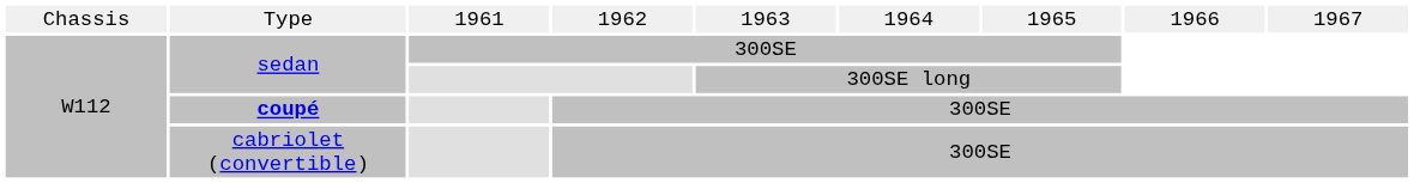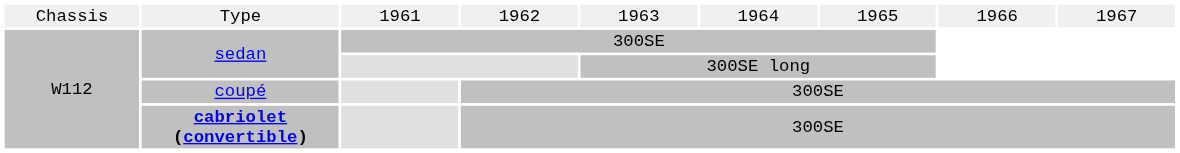coupé | column 2: bold -> normal
cabriolet (convertible) | column 2: normal -> bold
